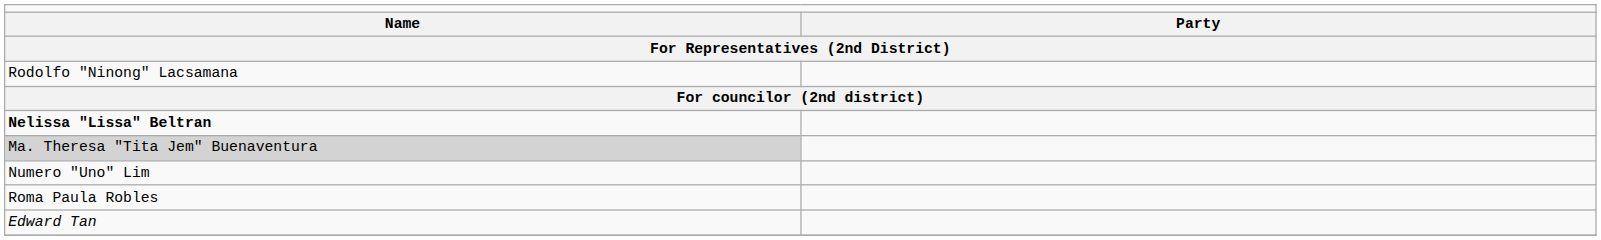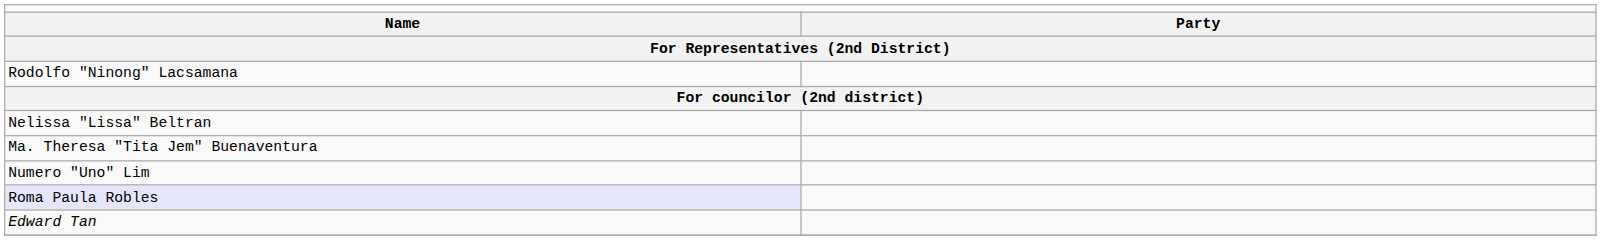Nelissa "Lissa" Beltran | column 1: bold -> normal
Ma. Theresa "Tita Jem" Buenaventura | column 1: lightgrey background -> no background
Roma Paula Robles | column 1: no background -> lavender background
